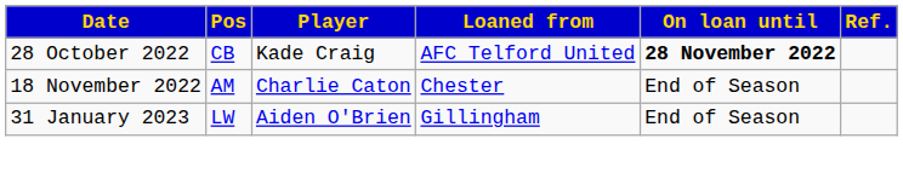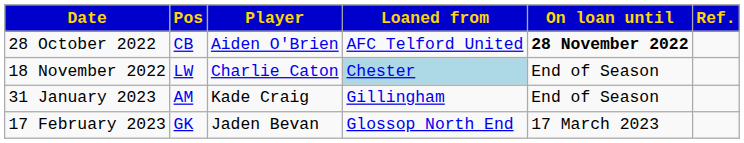28 October 2022 | Player: Kade Craig -> Aiden O'Brien
18 November 2022 | Pos: AM -> LW
18 November 2022 | Loaned from: no background -> lightblue background
31 January 2023 | Pos: LW -> AM
31 January 2023 | Player: Aiden O'Brien -> Kade Craig
+ row: 17 February 2023 | GK | Jaden Bevan | Glossop North End | 17 March 2023
